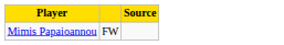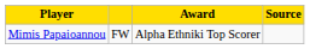+ column: Award | Alpha Ethniki Top Scorer
